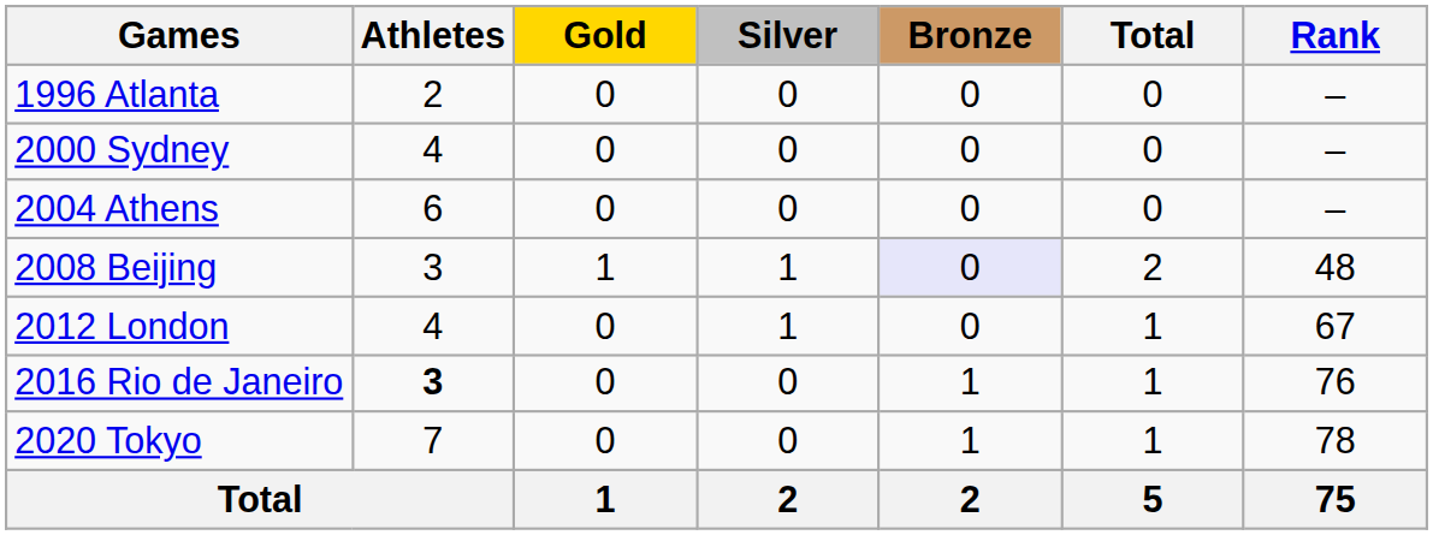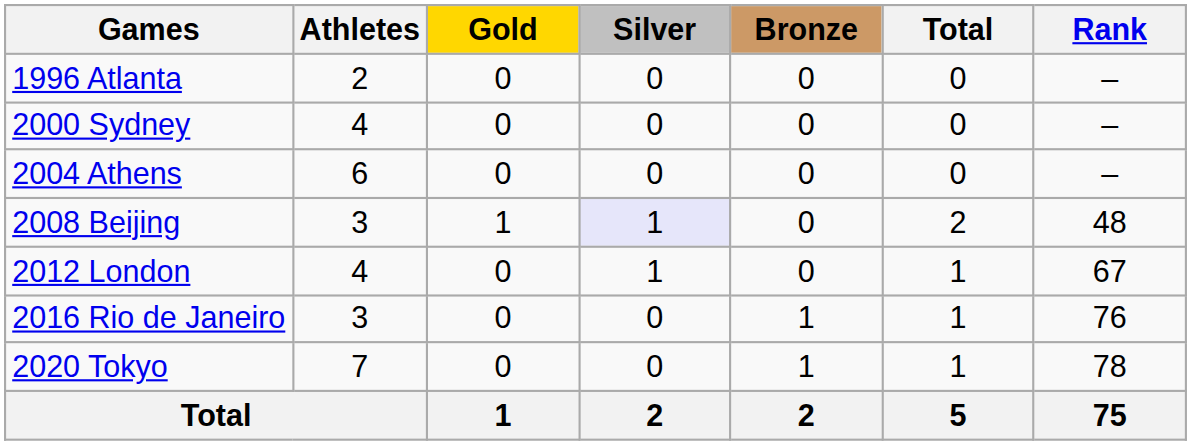2008 Beijing | Silver: no background -> lavender background
2008 Beijing | Bronze: lavender background -> no background
2016 Rio de Janeiro | Athletes: bold -> normal
